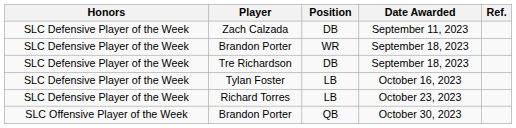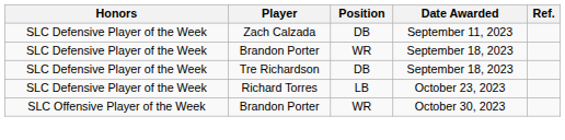- row: SLC Defensive Player of the Week | Tylan Foster | LB | October 16, 2023
Brandon Porter / October 30, 2023 | Position: QB -> WR
